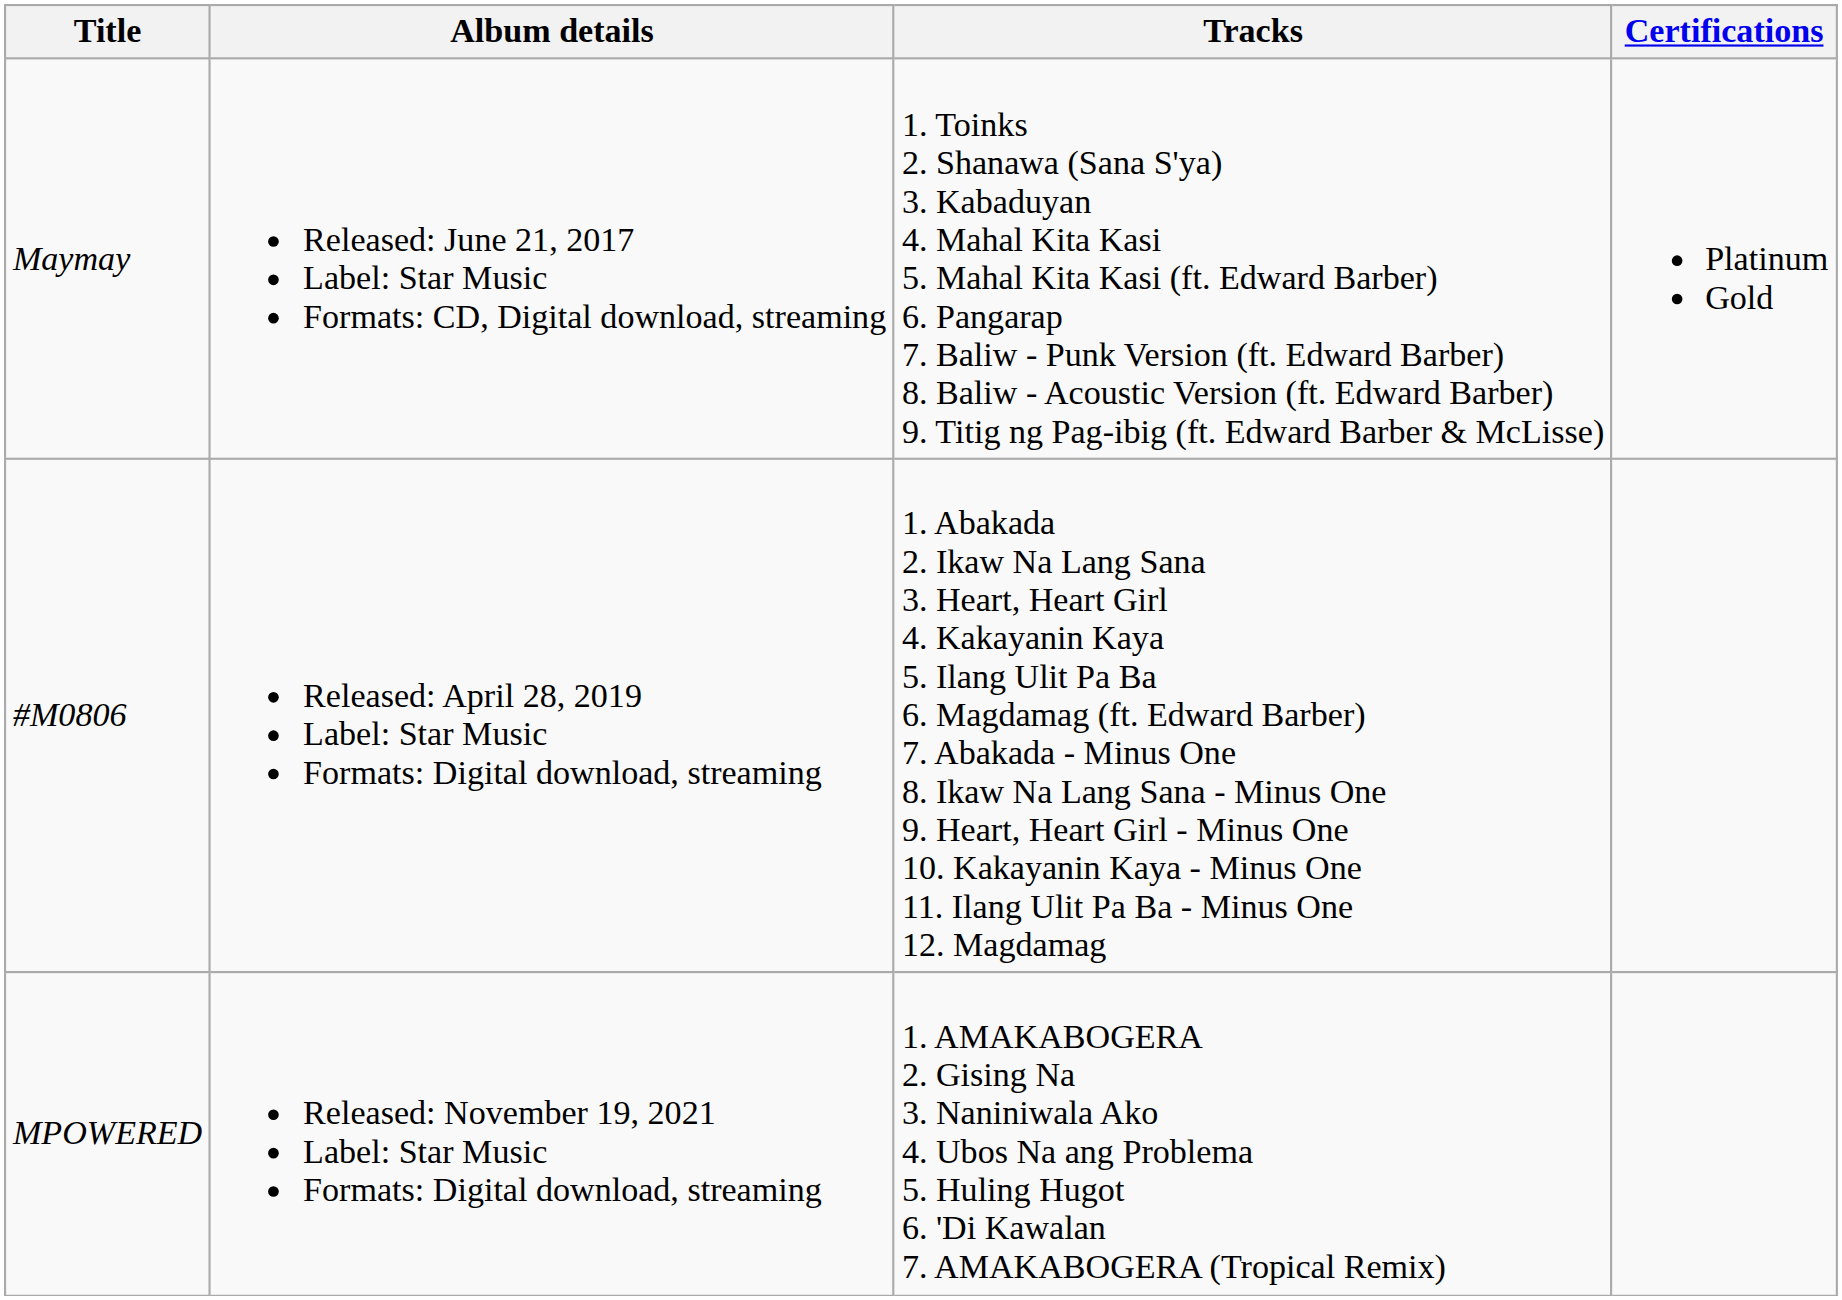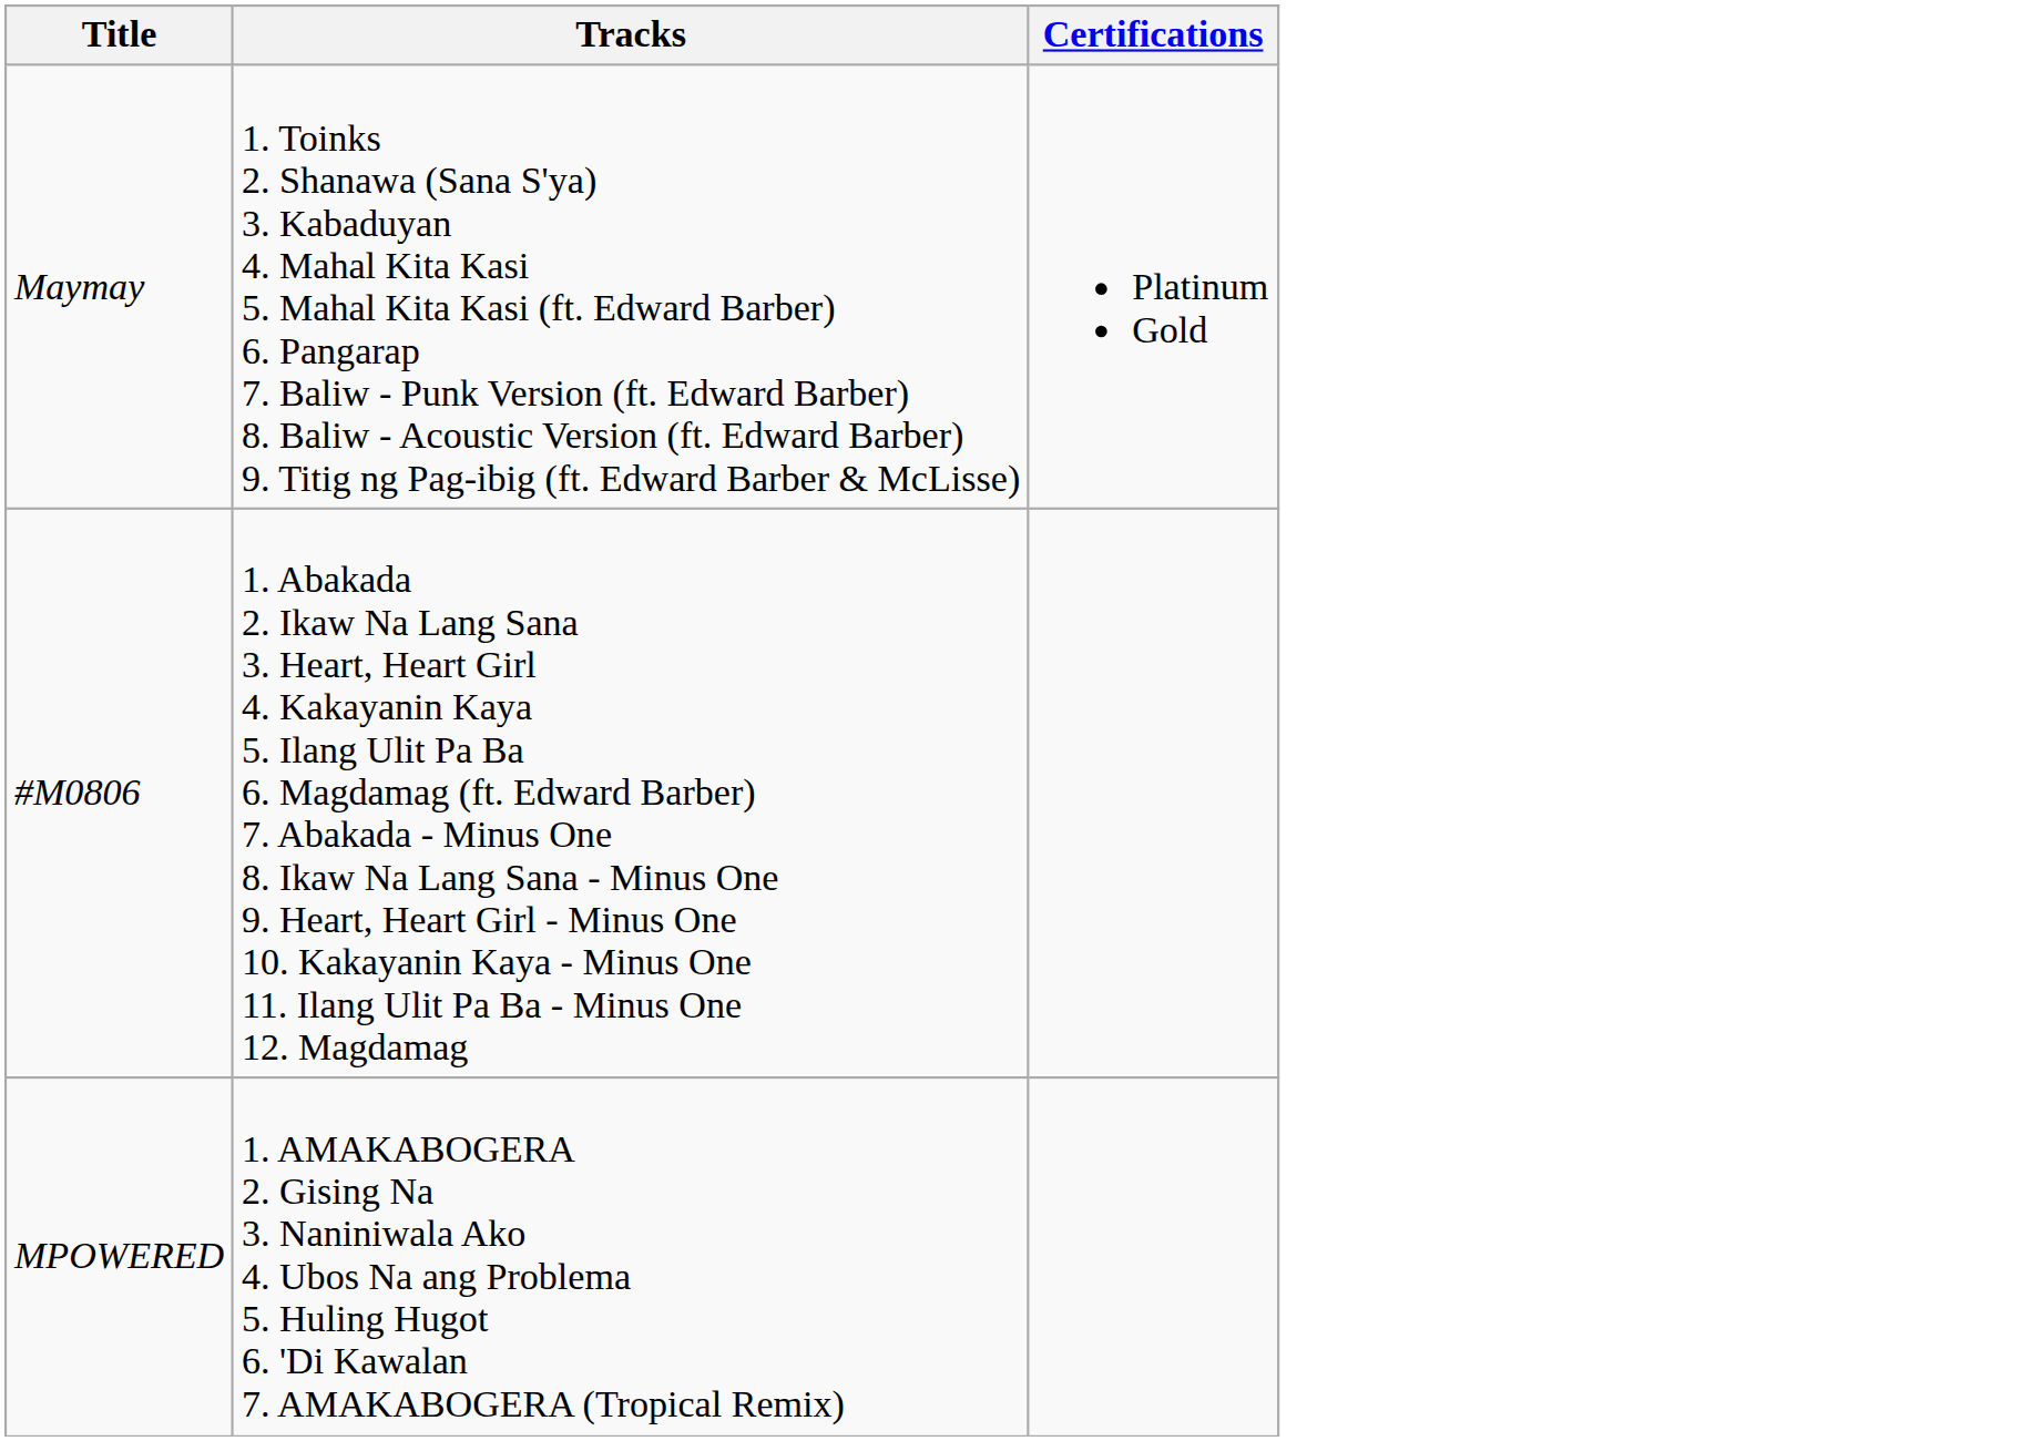- column: Album details | Released: June 21, 2017 Label: Star Music Formats: CD, Digital download, streaming | Released: April 28, 2019 Label: Star Music Formats: Digital download, streaming | Released: November 19, 2021 Label: Star Music Formats: Digital download, streaming
